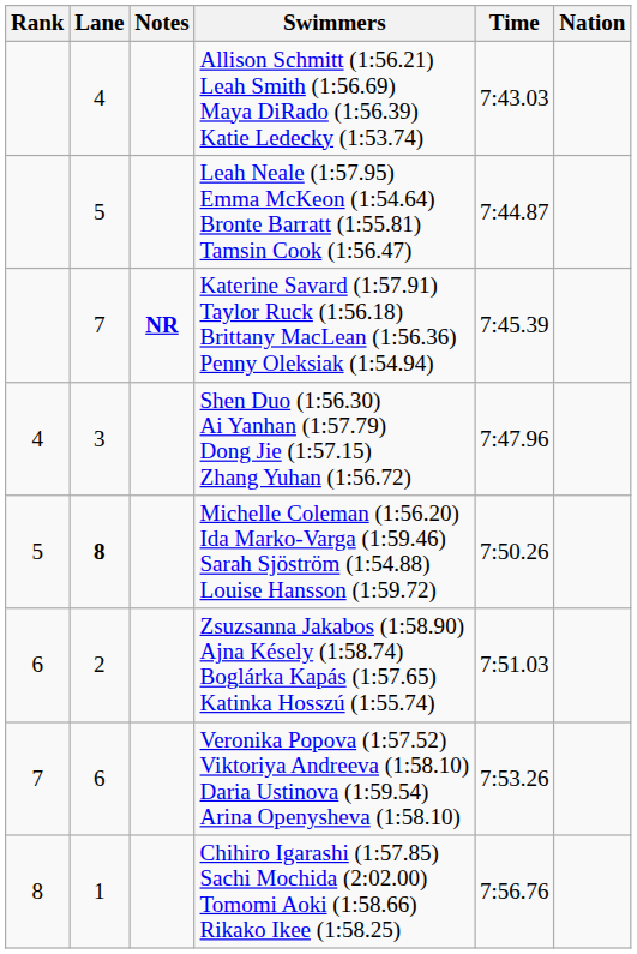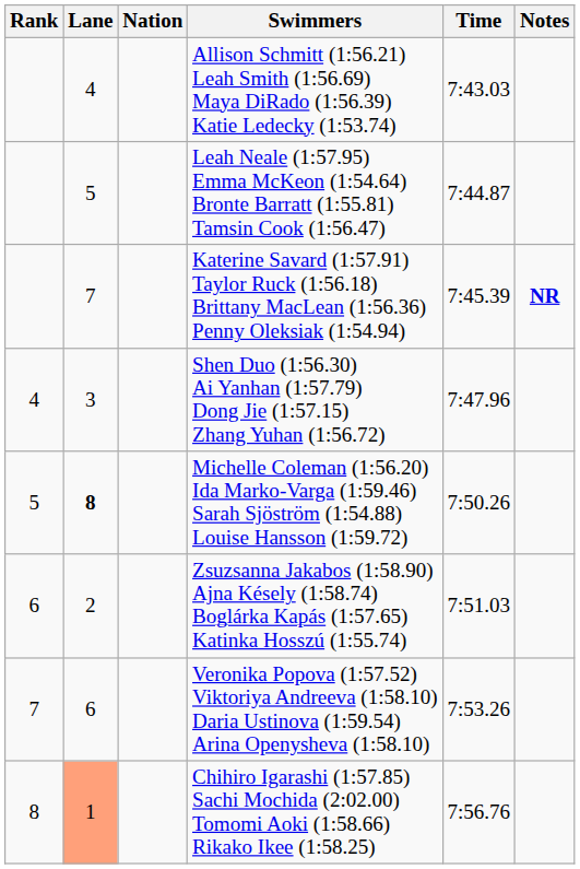columns swapped: Nation <-> Notes
row 9 | Lane: no background -> lightsalmon background
